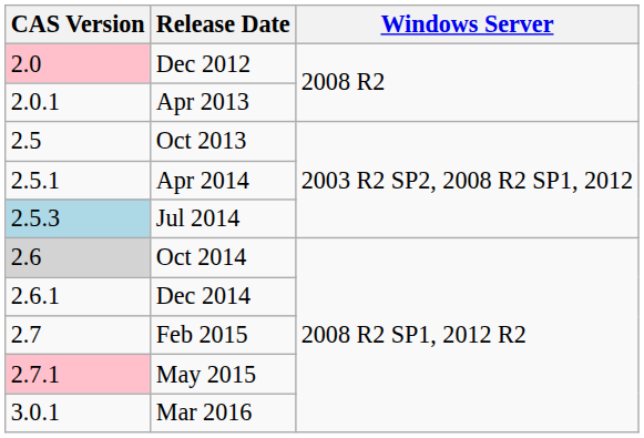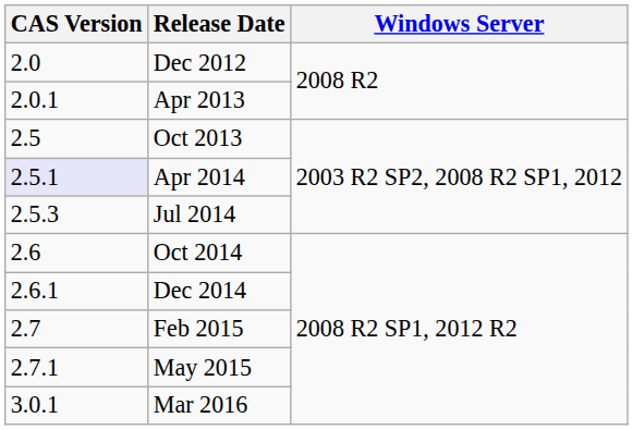Dec 2012 | CAS Version: pink background -> no background
Apr 2014 | CAS Version: no background -> lavender background
Jul 2014 | CAS Version: lightblue background -> no background
Oct 2014 | CAS Version: lightgrey background -> no background
May 2015 | CAS Version: pink background -> no background
